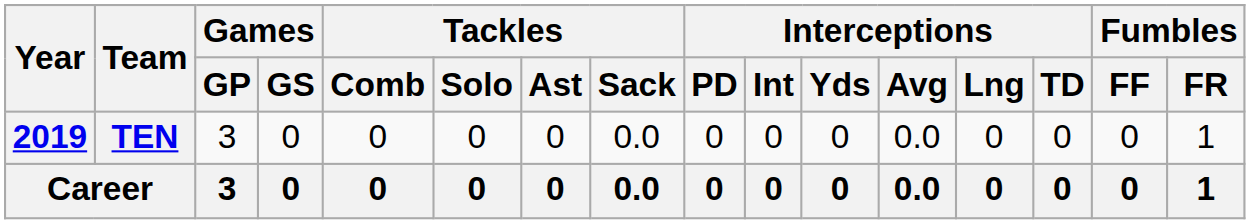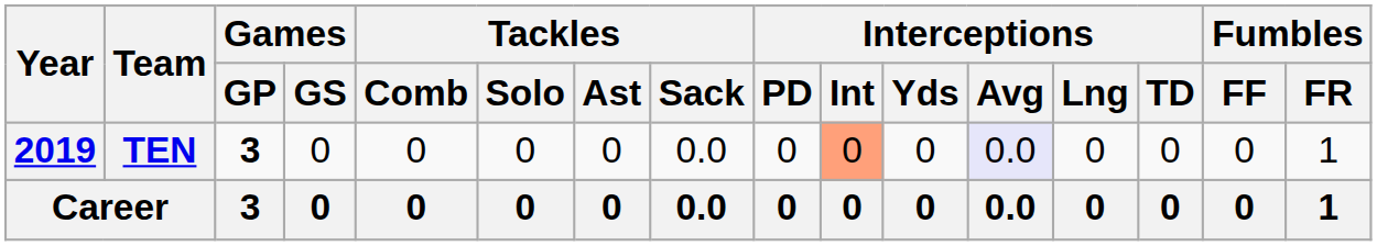TEN | Games / GP: normal -> bold
TEN | Interceptions / Int: no background -> lightsalmon background
TEN | Interceptions / Avg: no background -> lavender background
